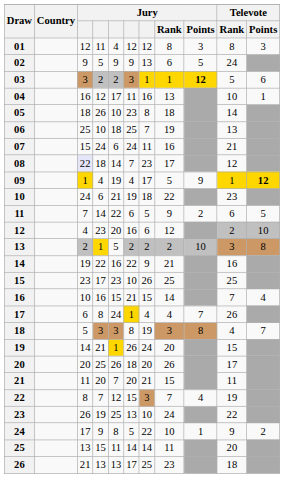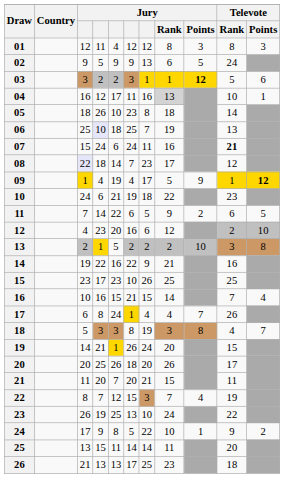04 | Jury / Rank: no background -> lightgrey background
06 | column 4: no background -> lavender background
07 | Televote / Rank: normal -> bold
